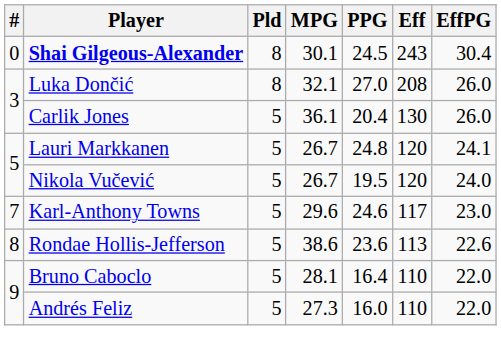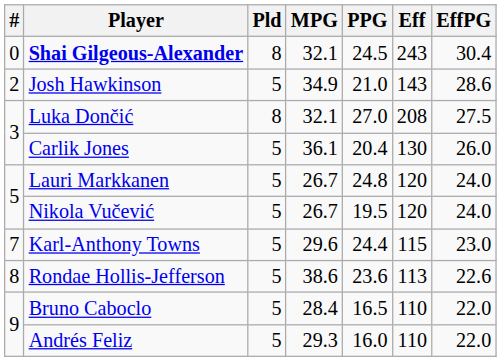Shai Gilgeous-Alexander | MPG: 30.1 -> 32.1
+ row: 2 | Josh Hawkinson | 5 | 34.9 | 21.0 | 143 | 28.6
Luka Dončić | EffPG: 26.0 -> 27.5
Lauri Markkanen | EffPG: 24.1 -> 24.0
Karl-Anthony Towns | PPG: 24.6 -> 24.4
Karl-Anthony Towns | Eff: 117 -> 115
Bruno Caboclo | MPG: 28.1 -> 28.4
Bruno Caboclo | PPG: 16.4 -> 16.5
Andrés Feliz | MPG: 27.3 -> 29.3
